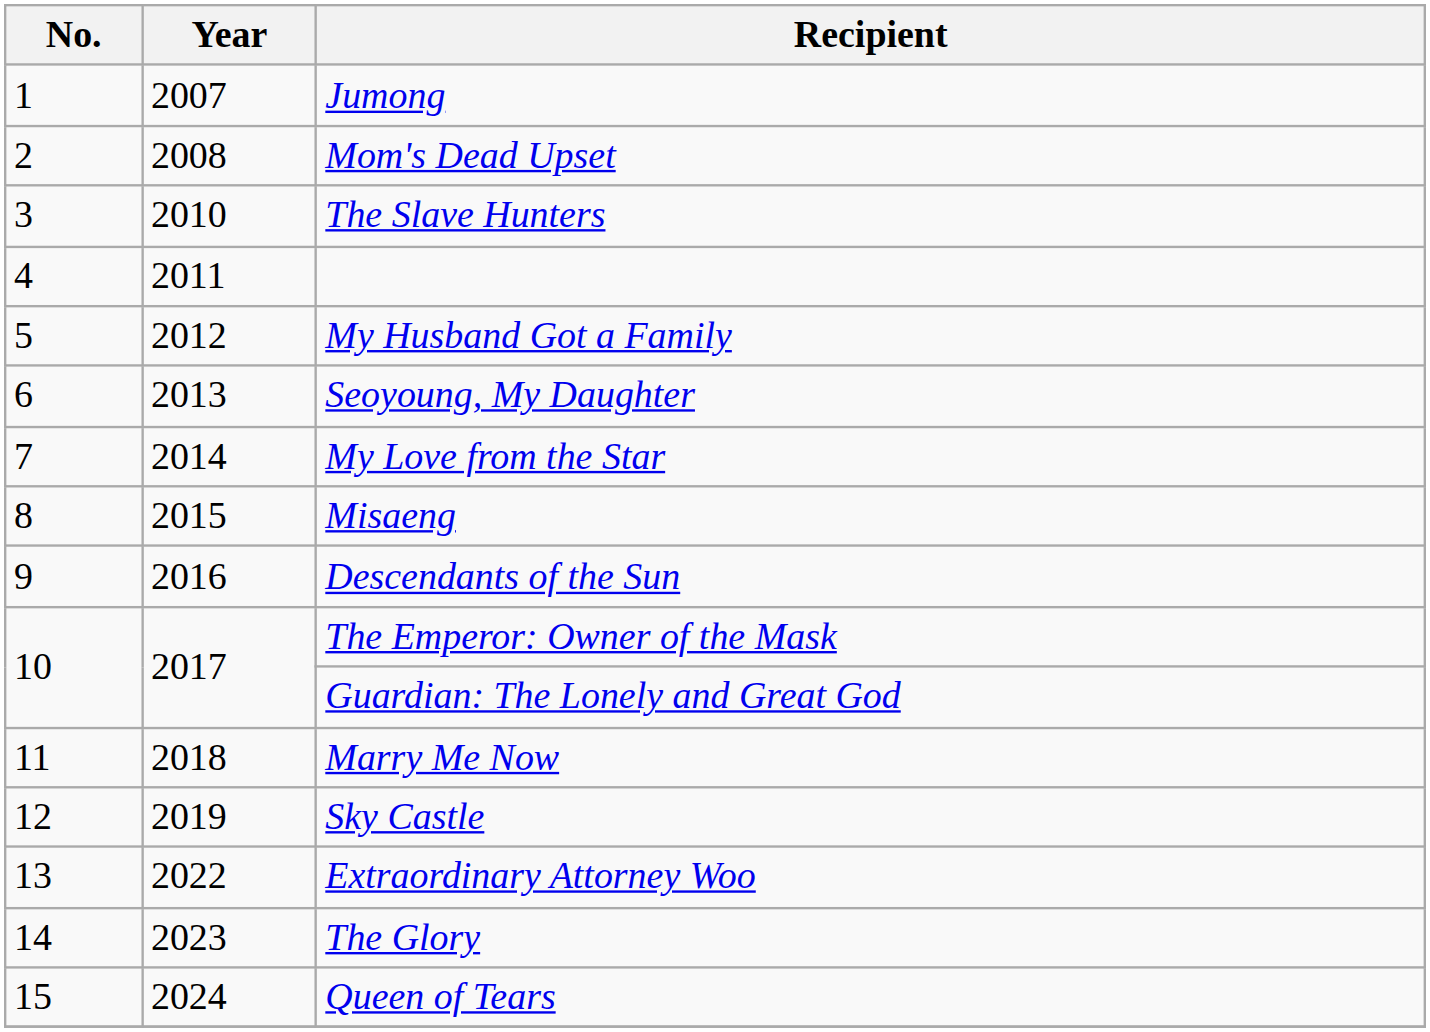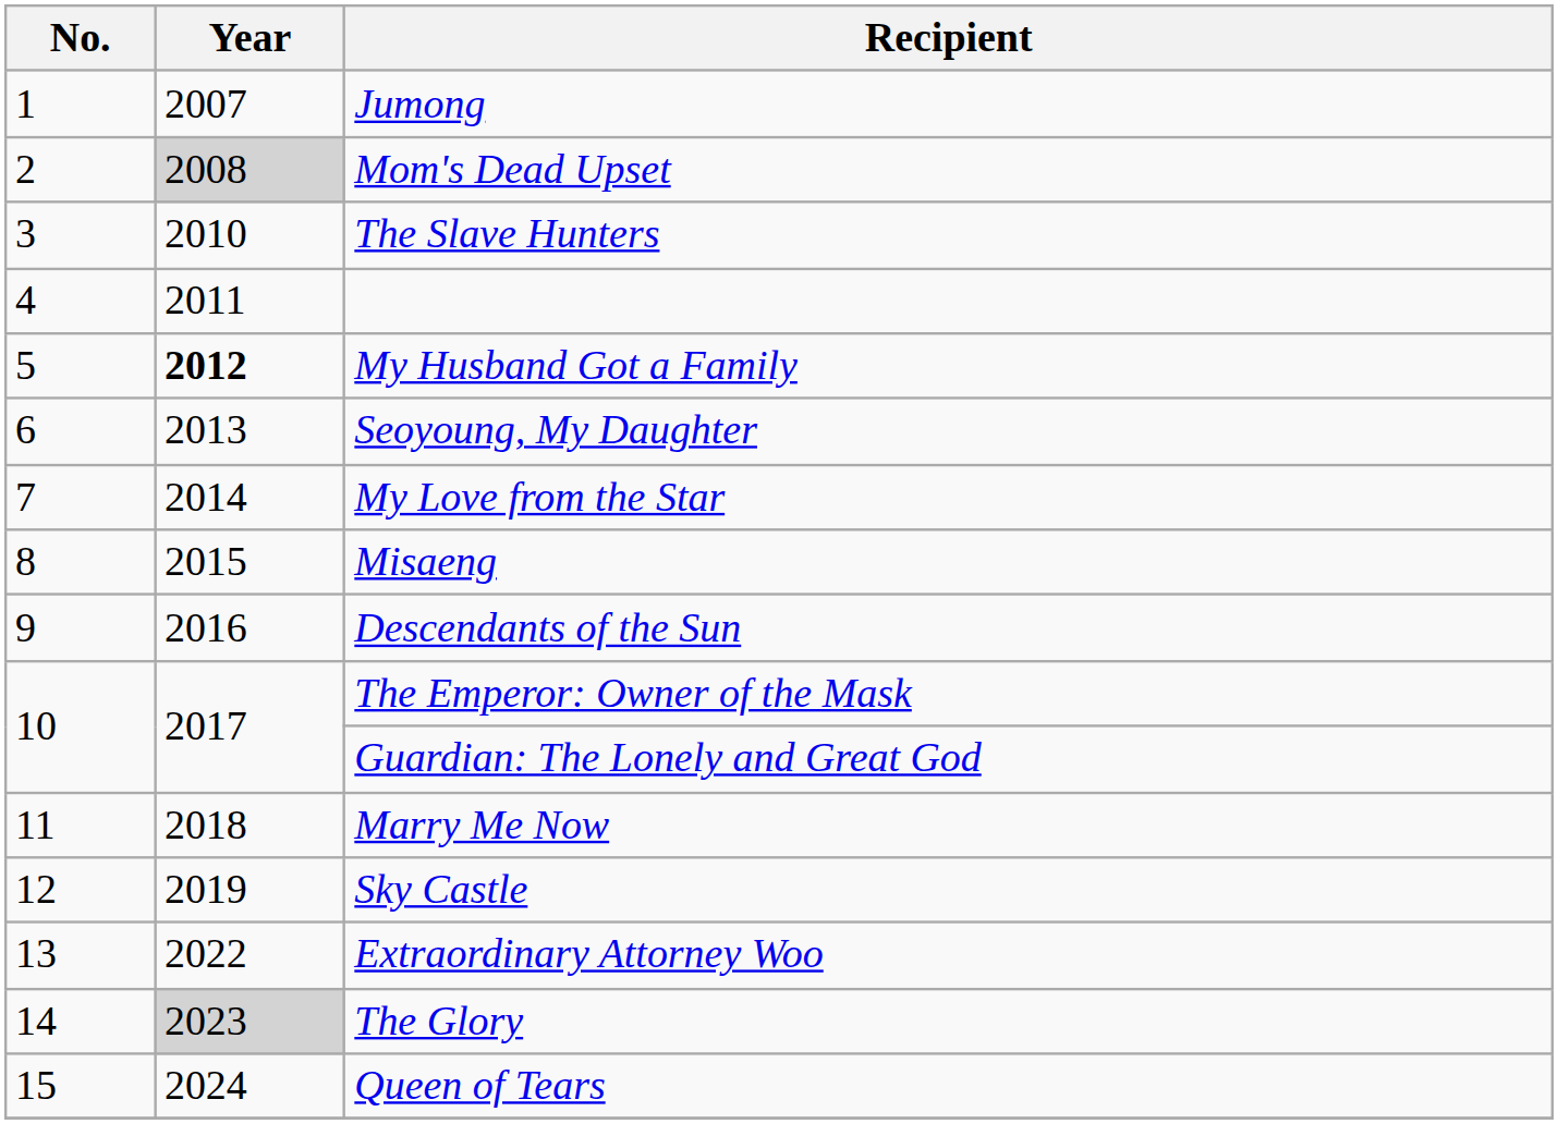Mom's Dead Upset | Year: no background -> lightgrey background
My Husband Got a Family | Year: normal -> bold
The Glory | Year: no background -> lightgrey background
